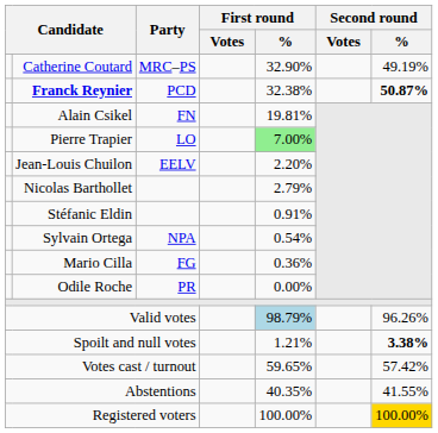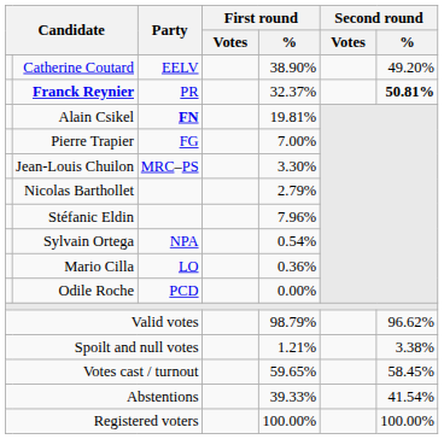Catherine Coutard | Party: MRC–PS -> EELV
Catherine Coutard | First round / %: 32.90% -> 38.90%
Catherine Coutard | Second round / %: 49.19% -> 49.20%
Franck Reynier | Party: PCD -> PR
Franck Reynier | First round / %: 32.38% -> 32.37%
Franck Reynier | Second round / %: 50.87% -> 50.81%
Alain Csikel | Party: normal -> bold
Pierre Trapier | Party: LO -> FG
Pierre Trapier | First round / %: lightgreen background -> no background
Jean-Louis Chuilon | Party: EELV -> MRC–PS
Jean-Louis Chuilon | First round / %: 2.20% -> 3.30%
Stéfanic Eldin | First round / %: 0.91% -> 7.96%
Mario Cilla | Party: FG -> LO
Odile Roche | Party: PR -> PCD
Valid votes | First round / %: lightblue background -> no background
Valid votes | Second round / %: 96.26% -> 96.62%
Spoilt and null votes | Second round / %: bold -> normal
Votes cast / turnout | Second round / %: 57.42% -> 58.45%
Abstentions | First round / %: 40.35% -> 39.33%
Abstentions | Second round / %: 41.55% -> 41.54%
Registered voters | Second round / %: gold background -> no background
